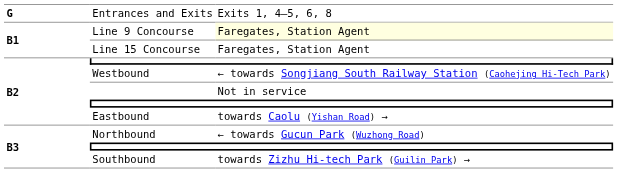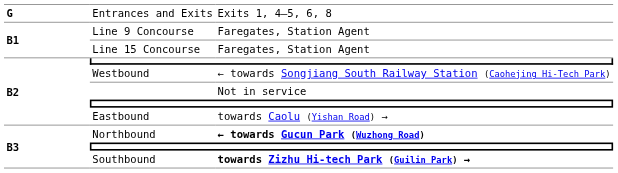Line 9 Concourse | column 3: lightyellow background -> no background
Northbound | column 3: normal -> bold
Southbound | column 3: normal -> bold
